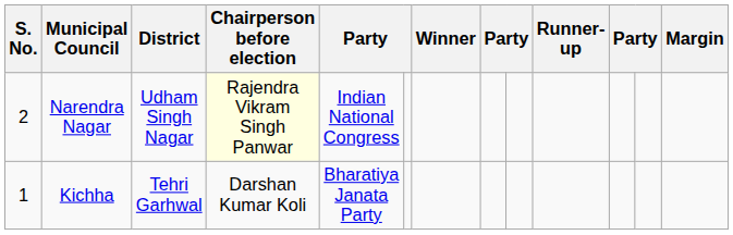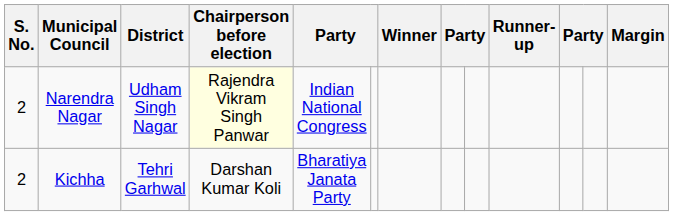Kichha | S. No.: 1 -> 2
